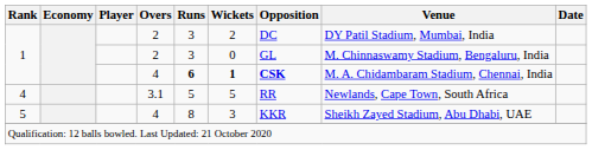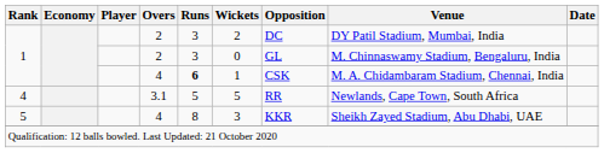1 / 4 | Wickets: bold -> normal
1 / 4 | Opposition: bold -> normal
